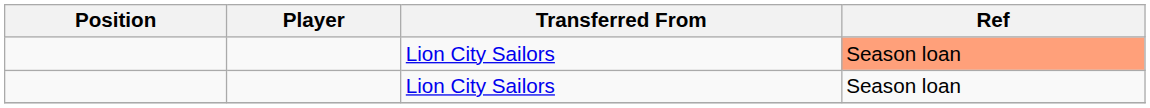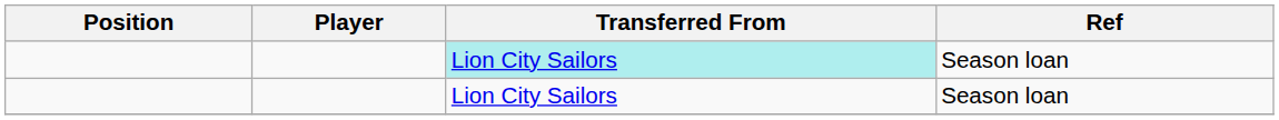row 2 | Transferred From: no background -> paleturquoise background
row 2 | Ref: lightsalmon background -> no background
